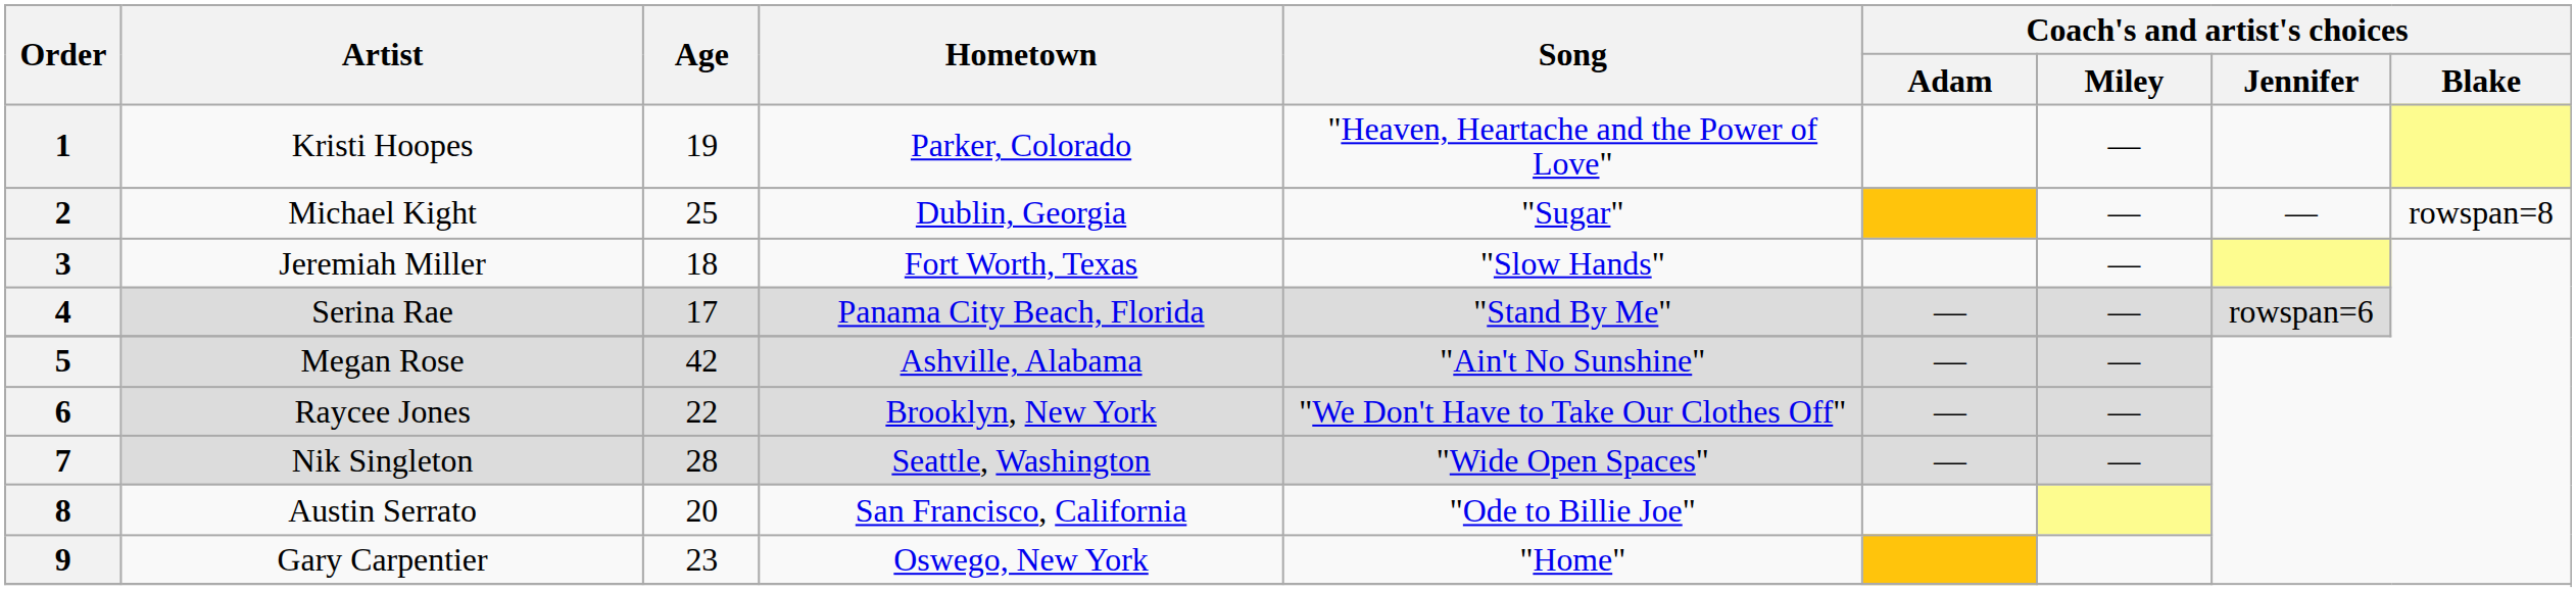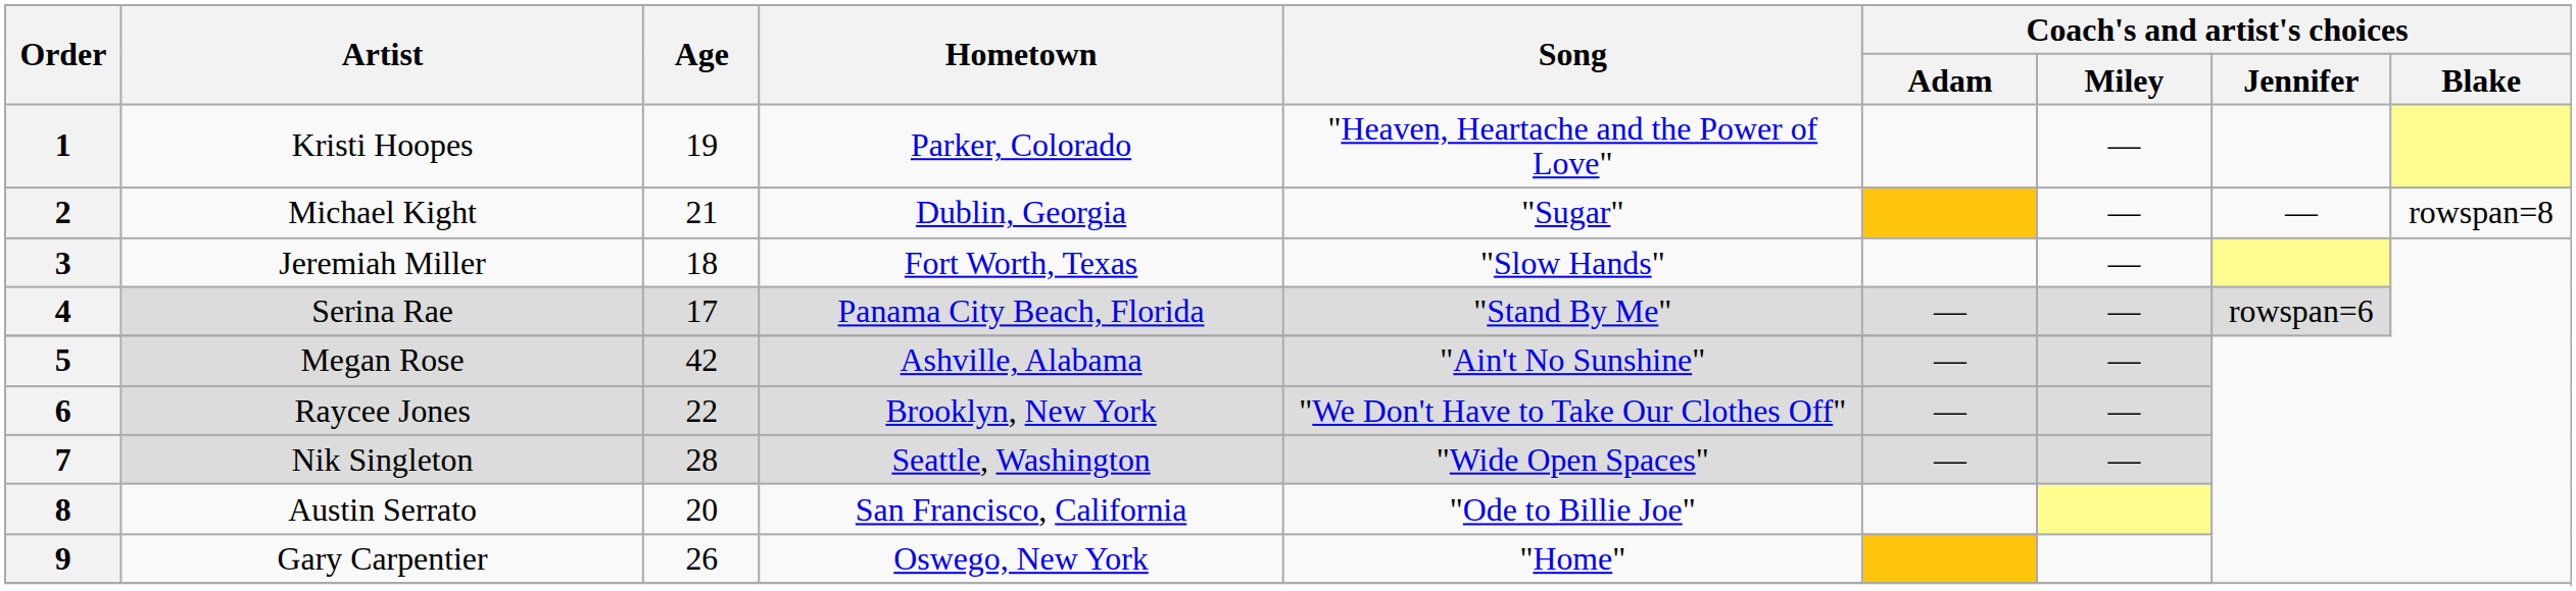2 | Age: 25 -> 21
9 | Age: 23 -> 26
